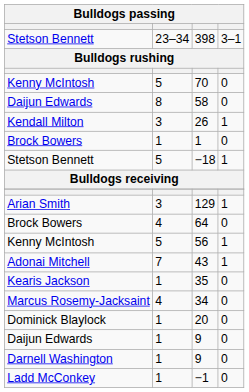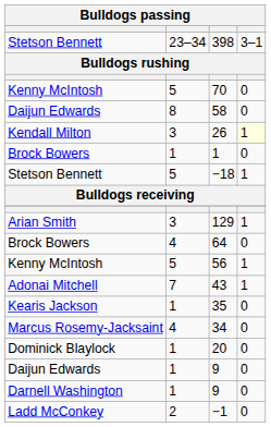26 | column 4: no background -> lightyellow background
−1 | column 2: 1 -> 2
